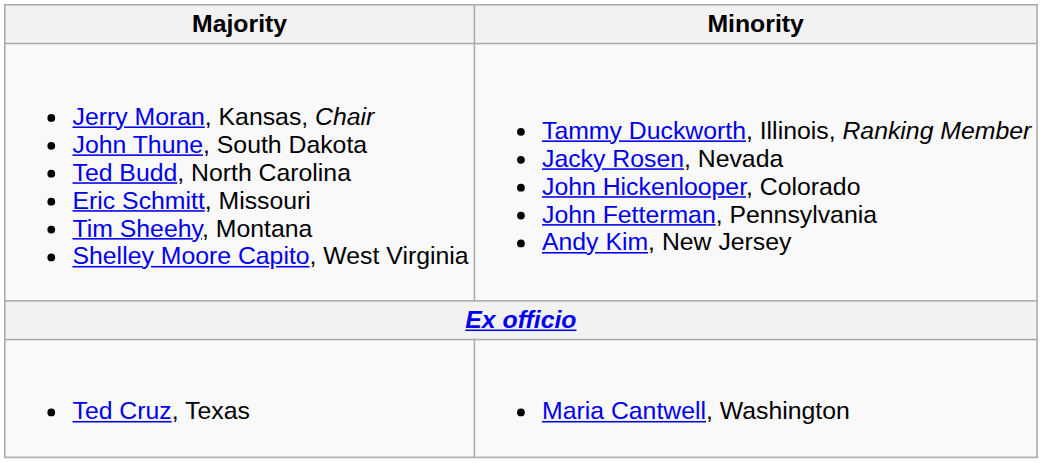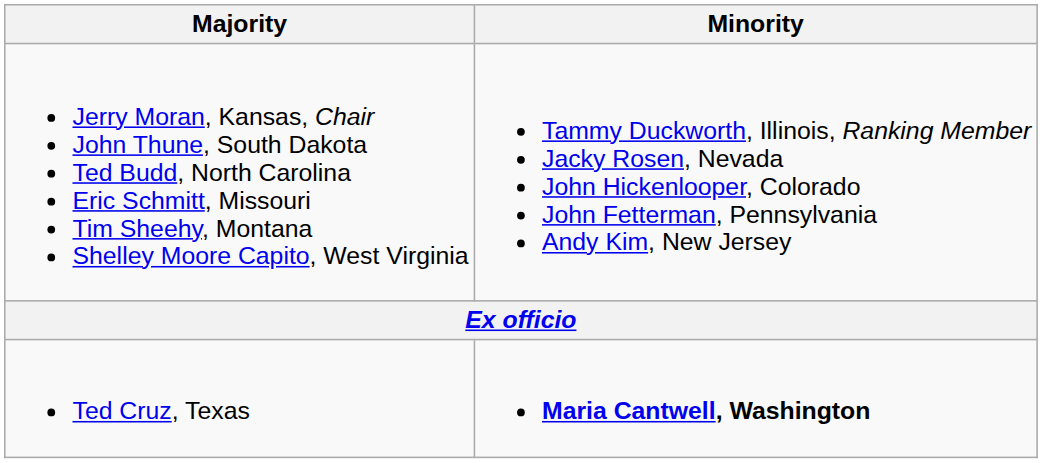Ted Cruz, Texas | Minority: normal -> bold
